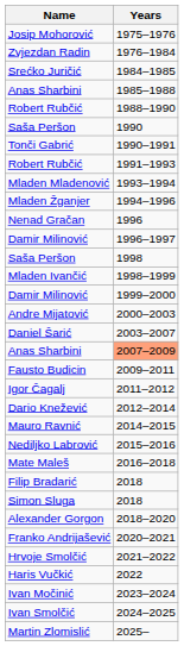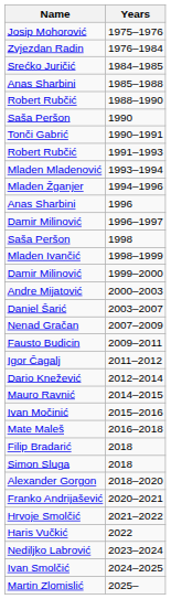row 12 | Name: Nenad Gračan -> Anas Sharbini
row 19 | Name: Anas Sharbini -> Nenad Gračan
row 19 | Years: lightsalmon background -> no background
row 24 | Name: Nediljko Labrović -> Ivan Močinić
row 32 | Name: Ivan Močinić -> Nediljko Labrović
